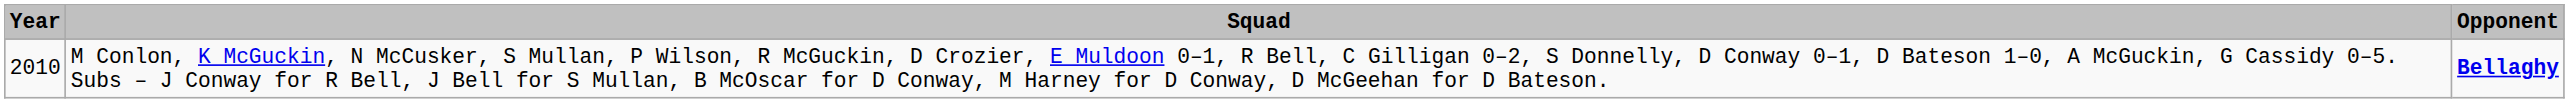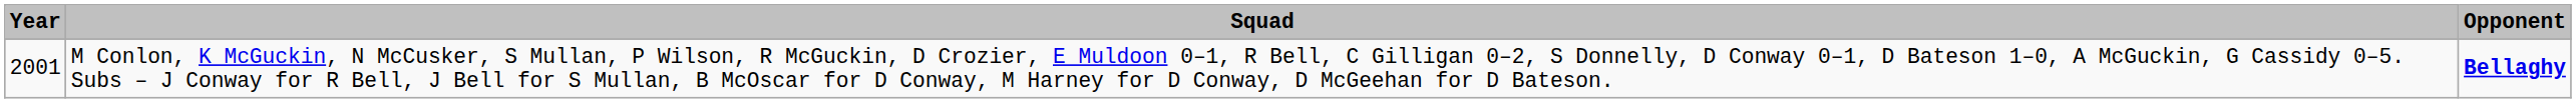row 2 | Year: 2010 -> 2001
